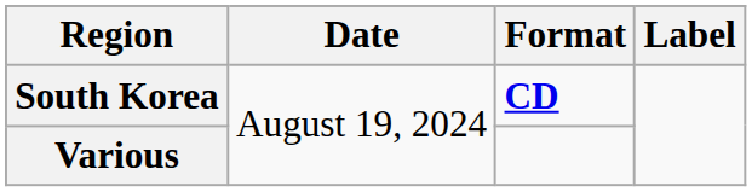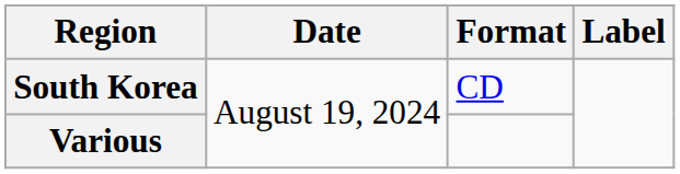South Korea | Format: bold -> normal
